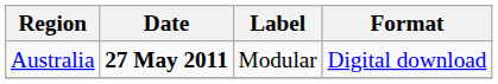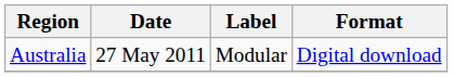Australia | Date: bold -> normal
